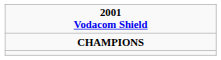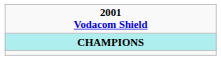row 2 | column 1: no background -> paleturquoise background
